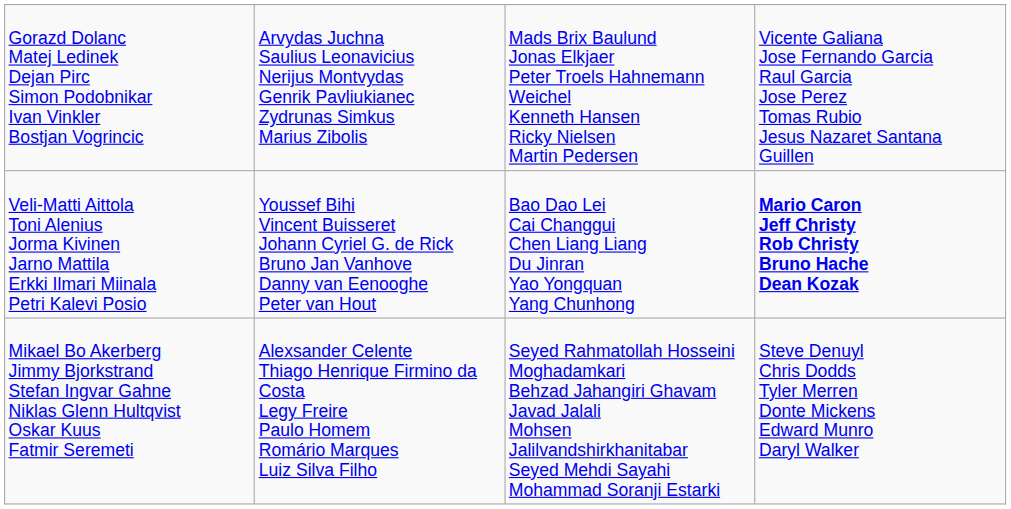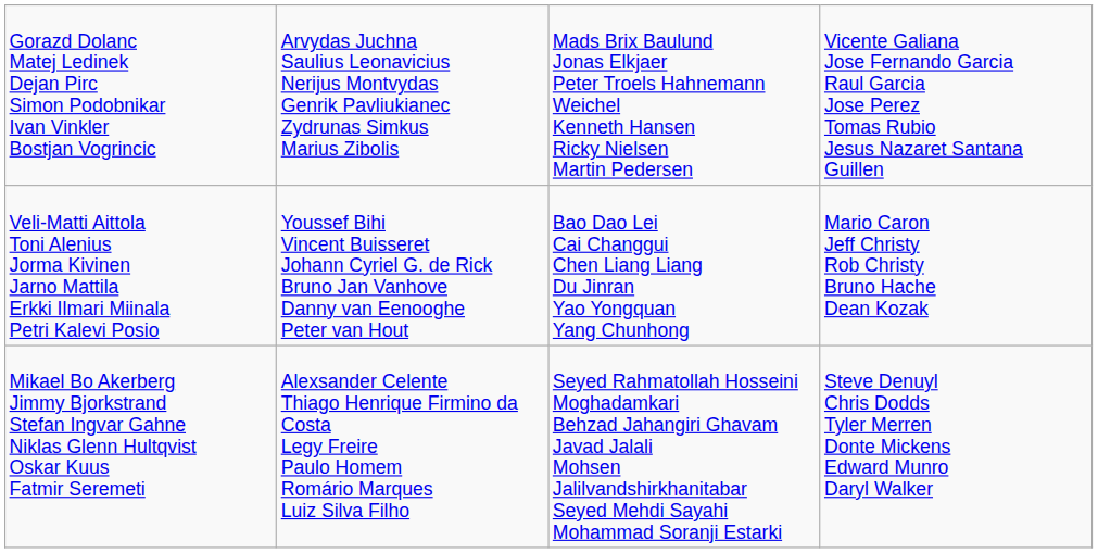row 2 | column 4: bold -> normal
